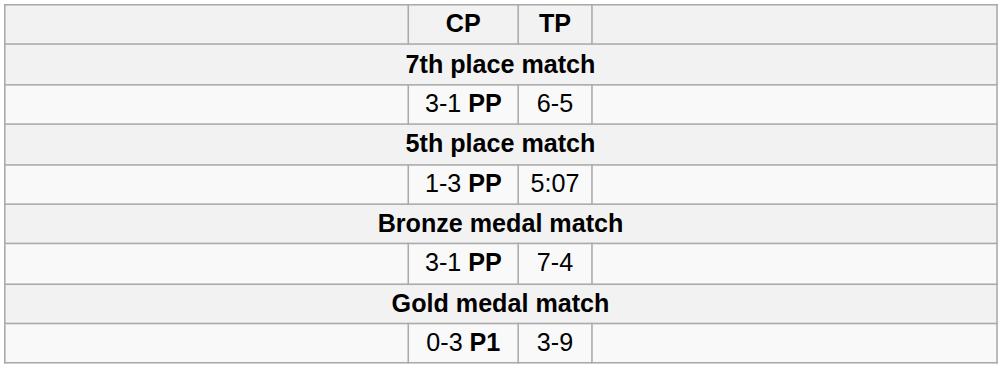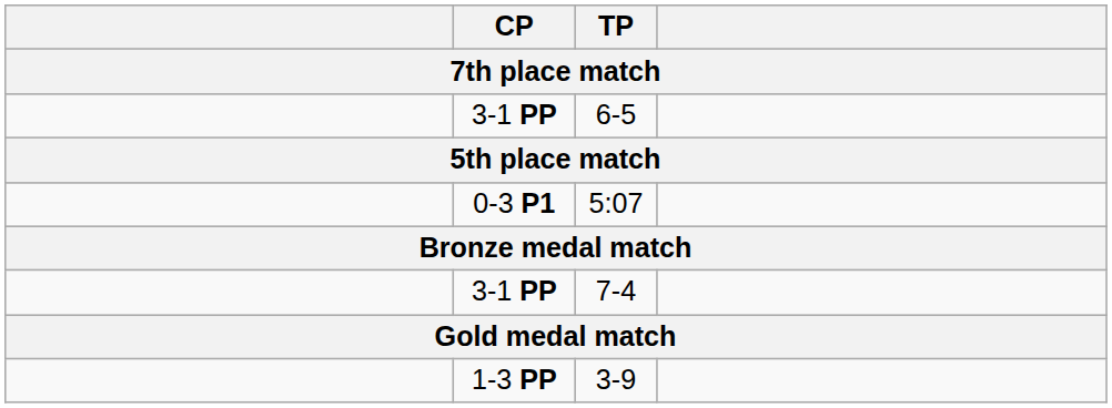5:07 | CP: 1-3 PP -> 0-3 P1
3-9 | CP: 0-3 P1 -> 1-3 PP
